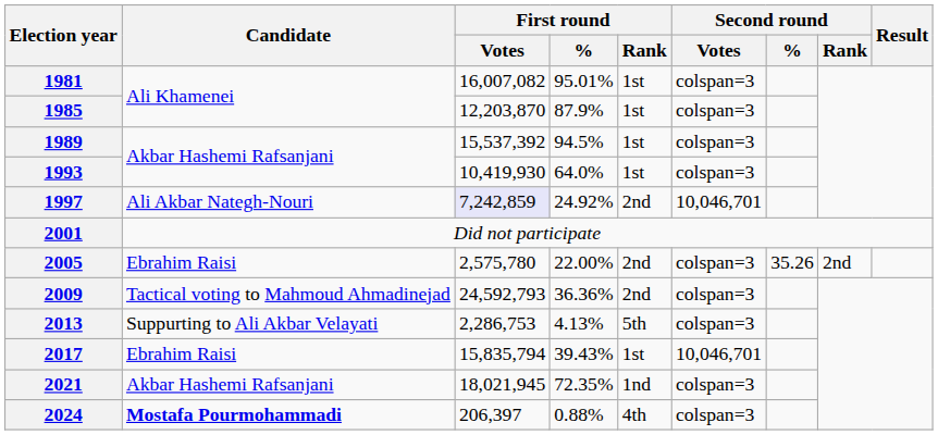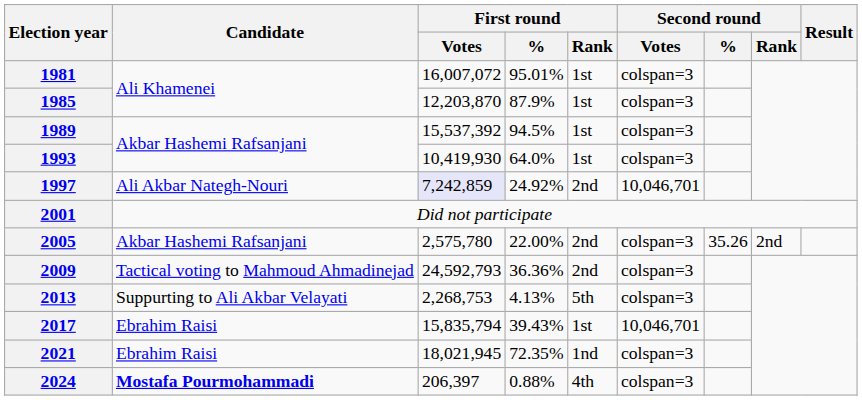1981 | First round / Votes: 16,007,082 -> 16,007,072
2005 | Candidate: Ebrahim Raisi -> Akbar Hashemi Rafsanjani
2013 | First round / Votes: 2,286,753 -> 2,268,753
2021 | Candidate: Akbar Hashemi Rafsanjani -> Ebrahim Raisi
